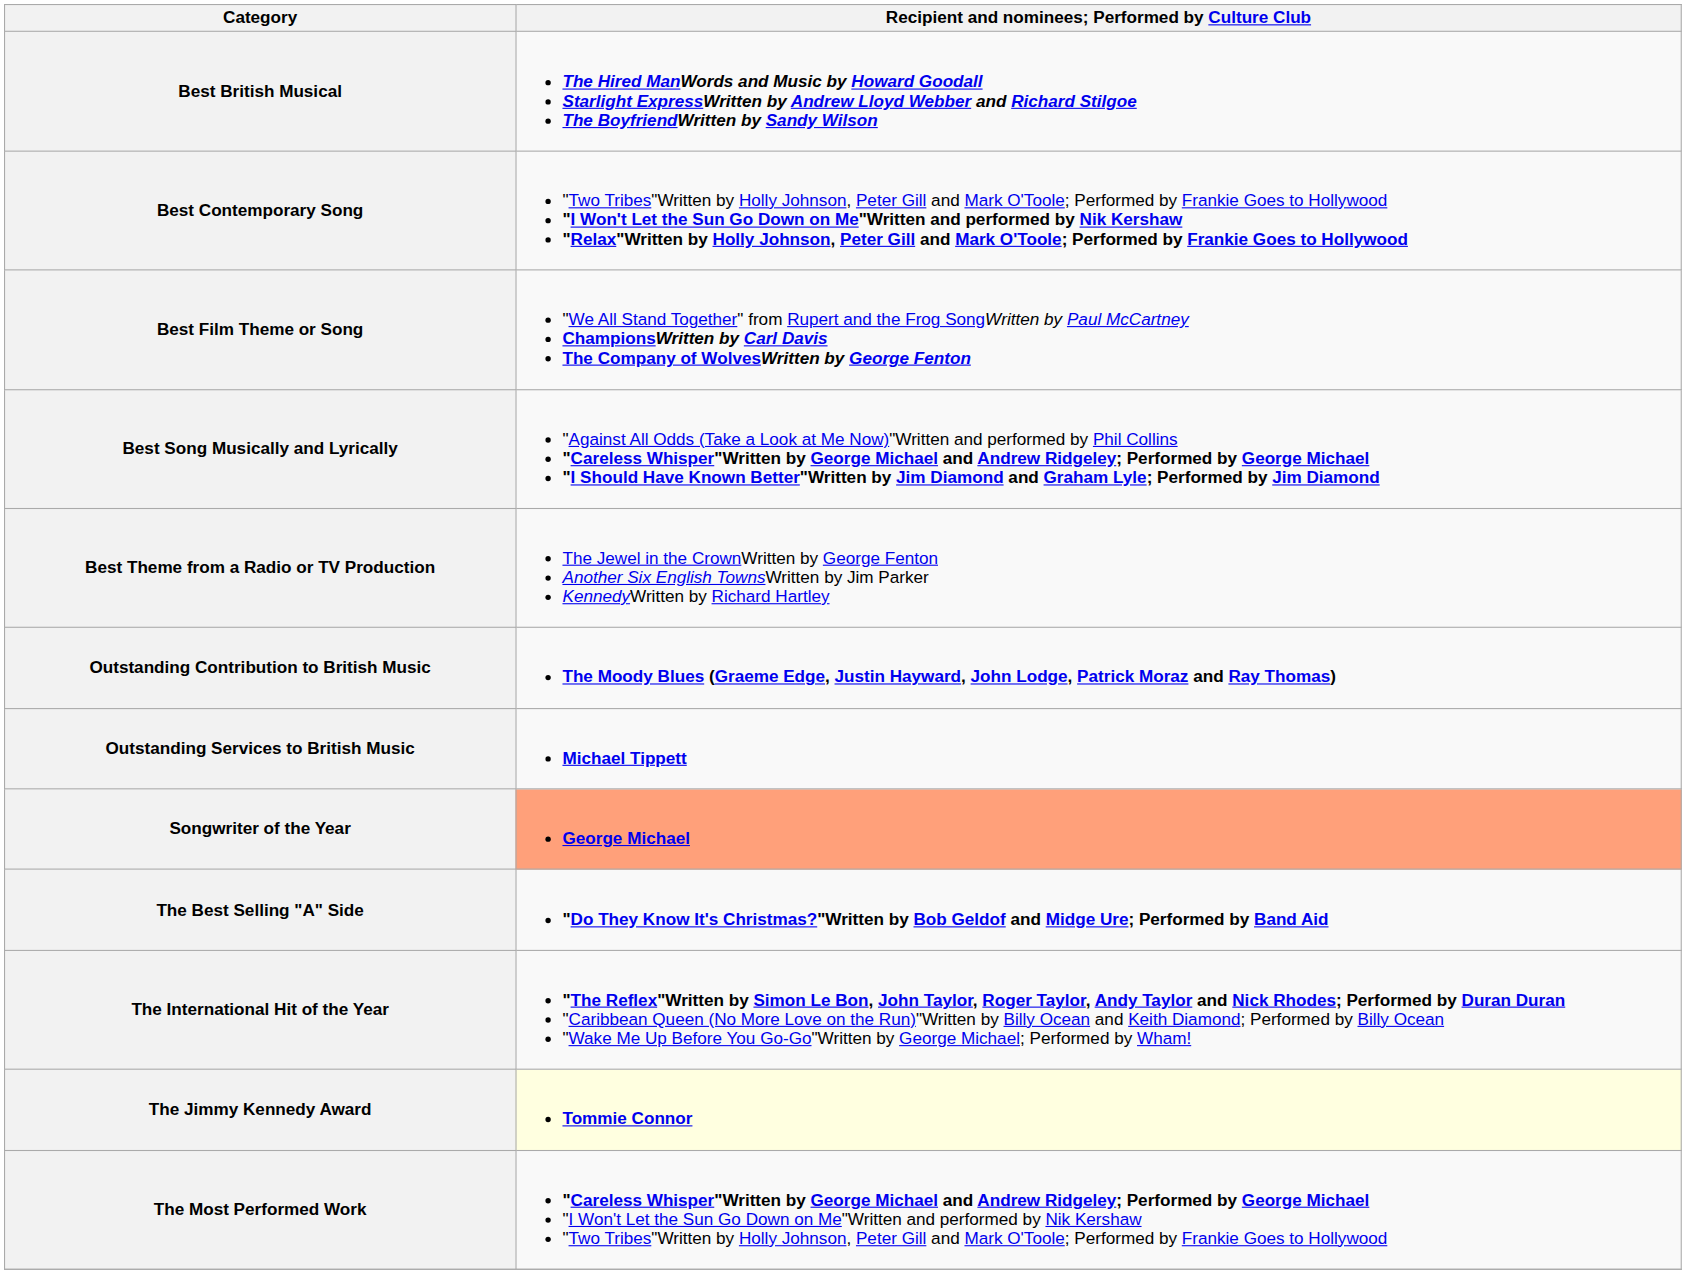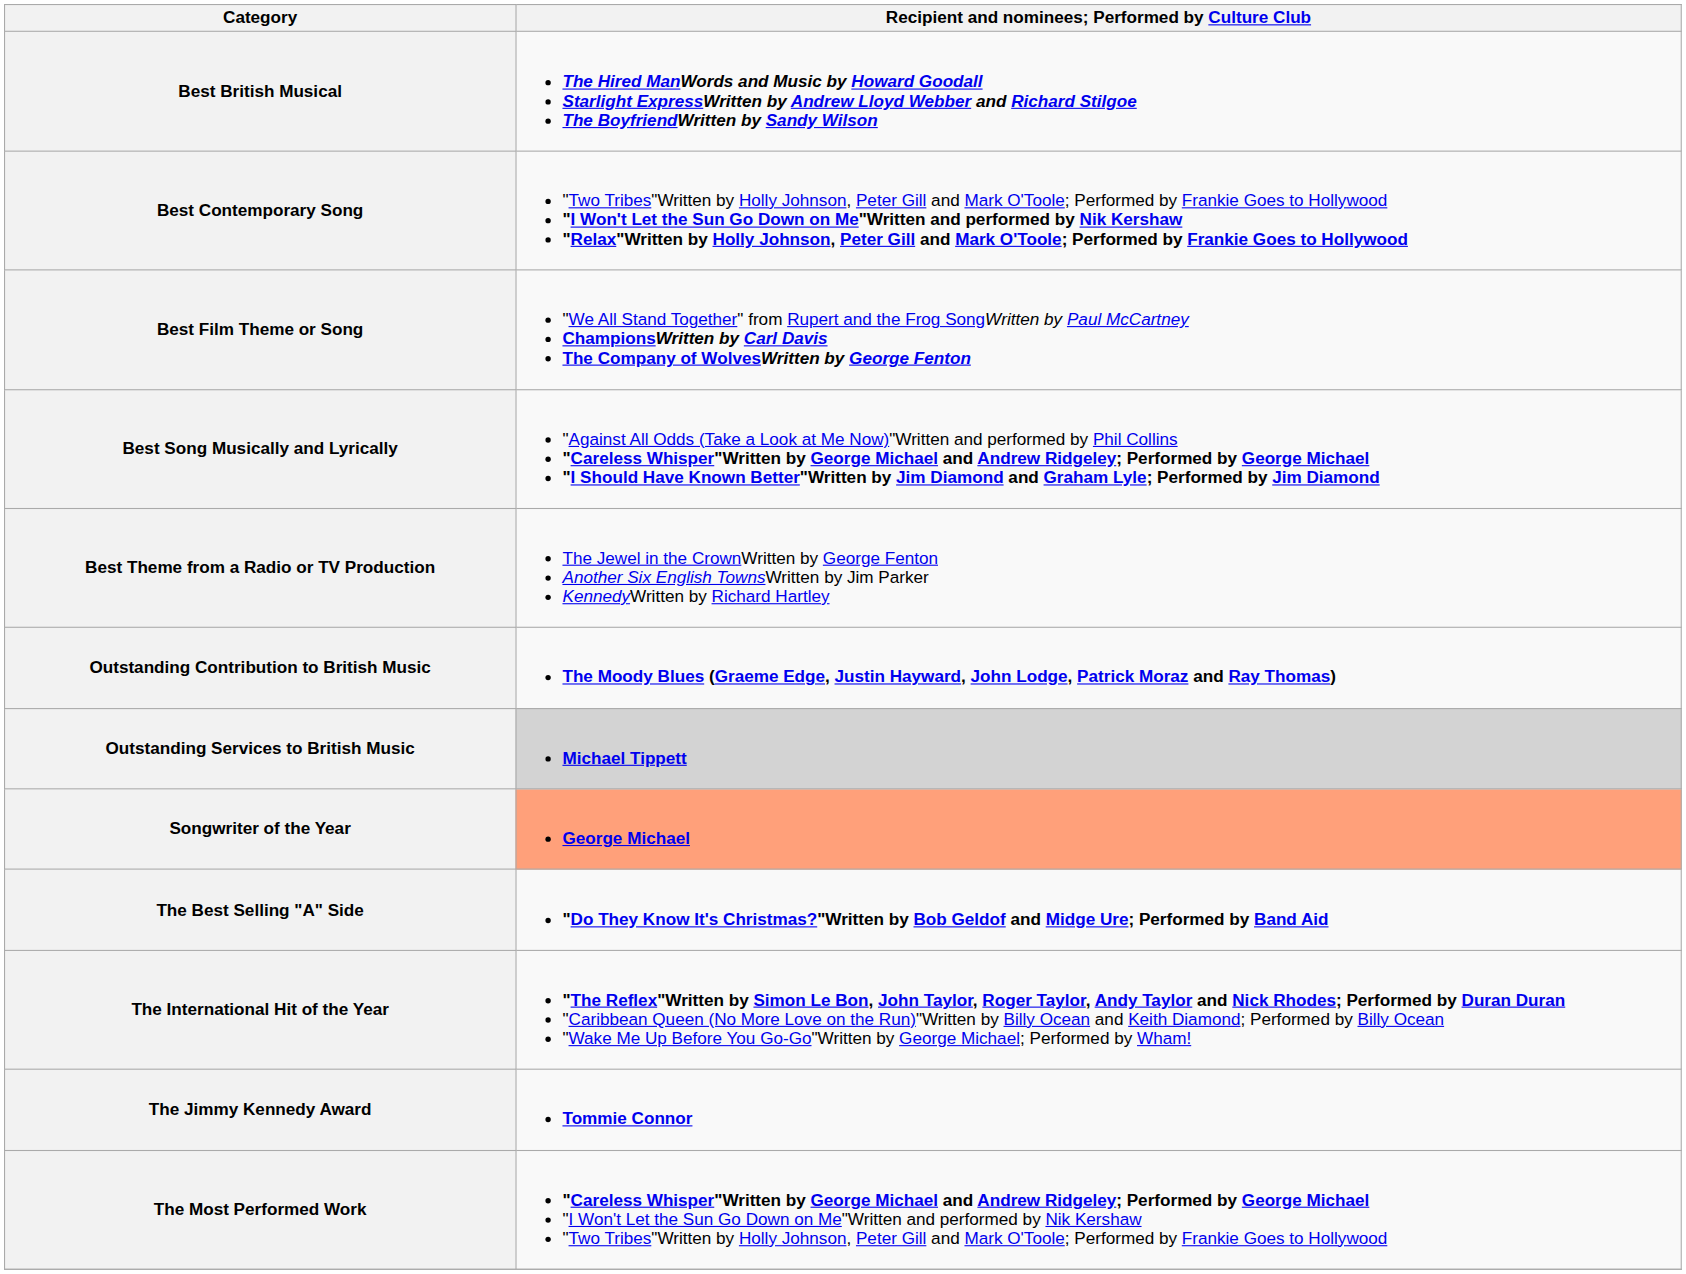Outstanding Services to British Music | Recipient and nominees; Performed by Culture Club: no background -> lightgrey background
The Jimmy Kennedy Award | Recipient and nominees; Performed by Culture Club: lightyellow background -> no background
